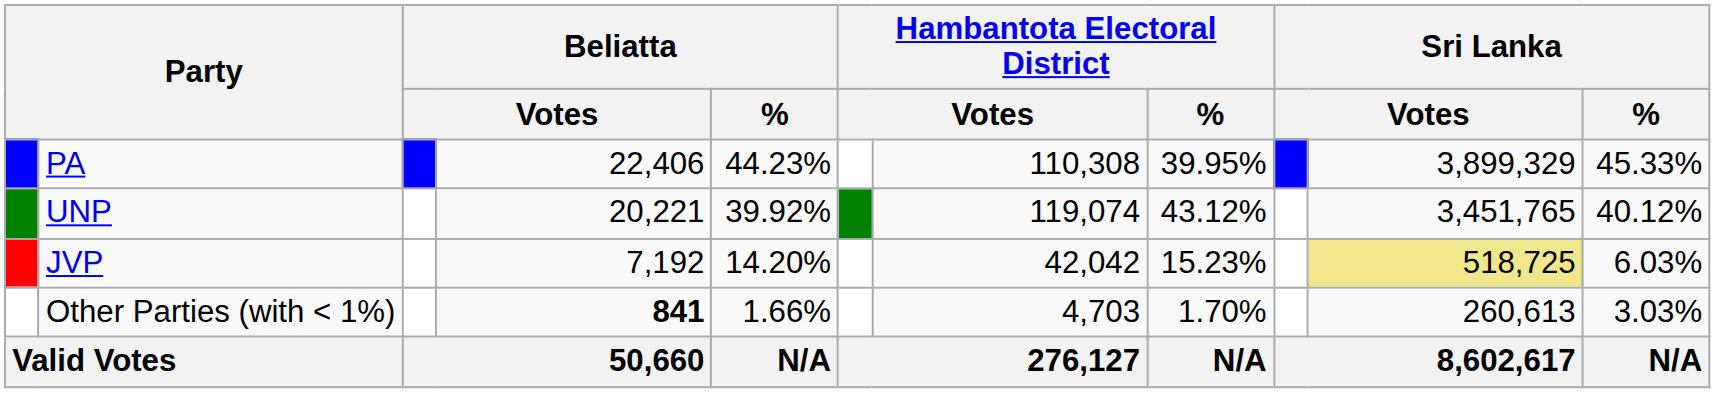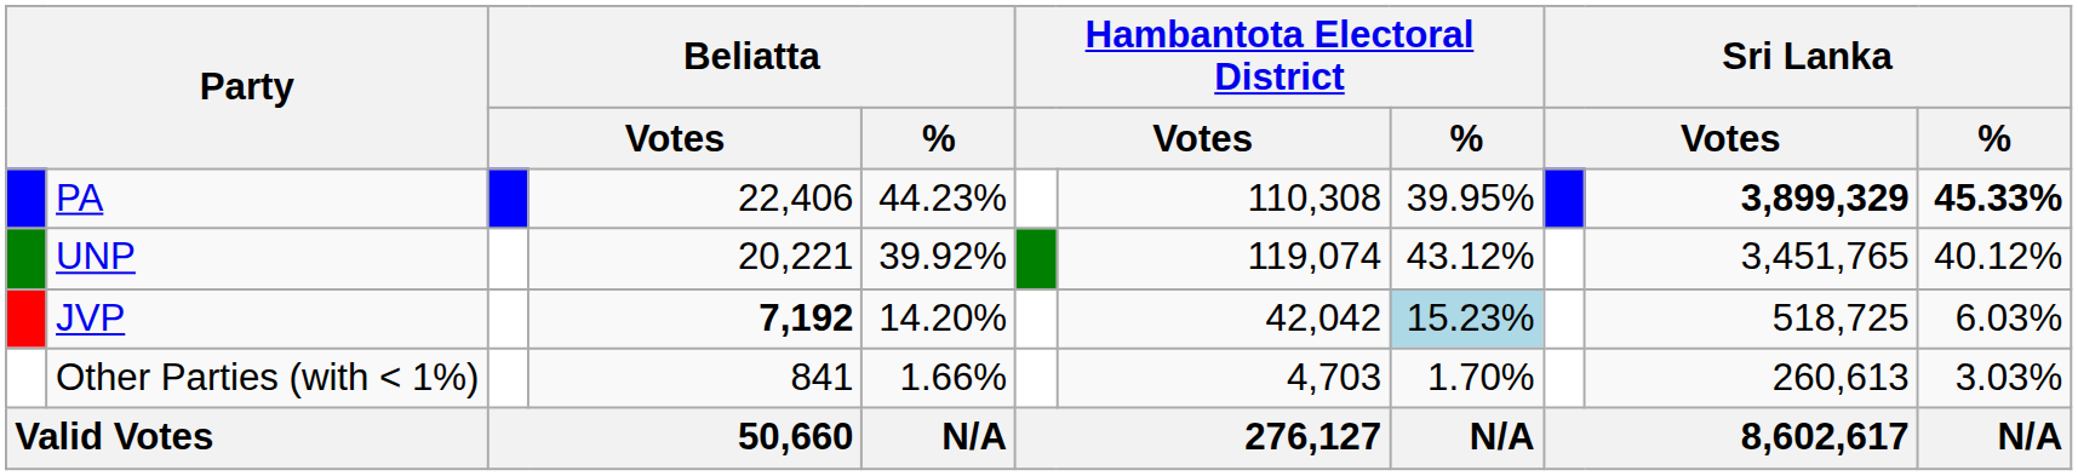PA | column 10: normal -> bold
PA | Sri Lanka / %: normal -> bold
JVP | column 4: normal -> bold
JVP | Hambantota Electoral District / %: no background -> lightblue background
JVP | column 10: khaki background -> no background
Other Parties (with < 1%) | column 4: bold -> normal
